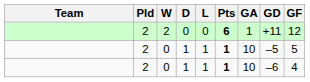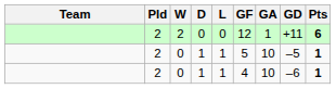columns swapped: GF <-> Pts
